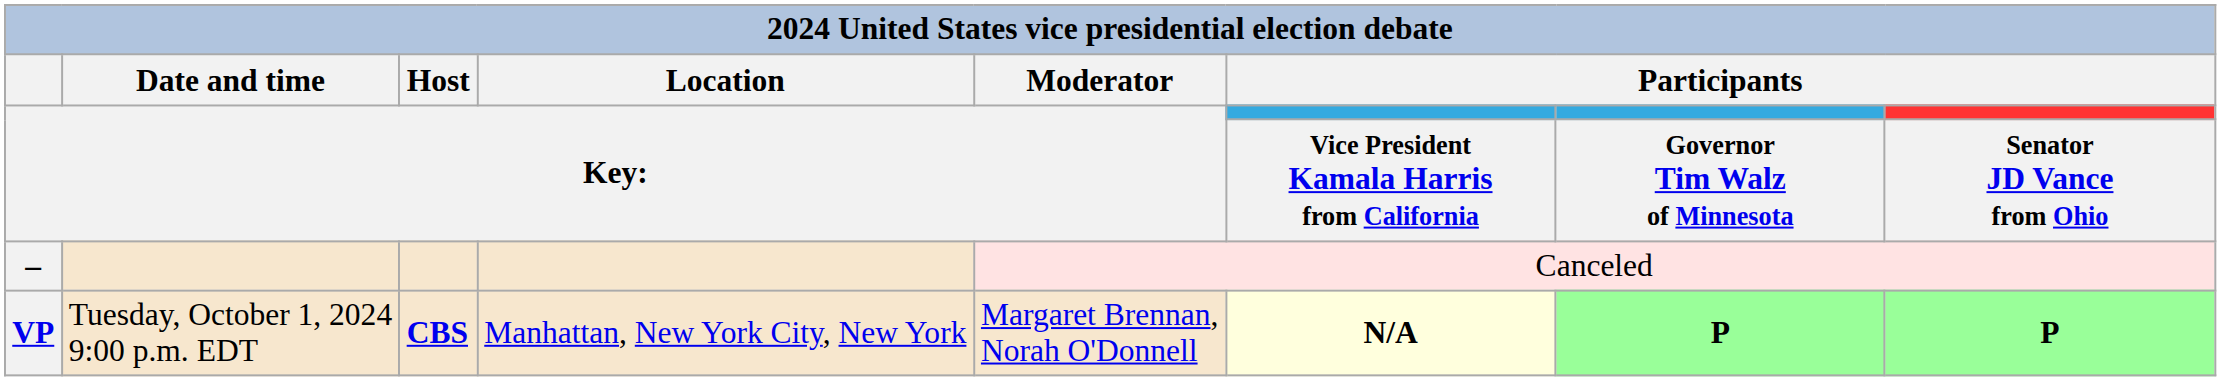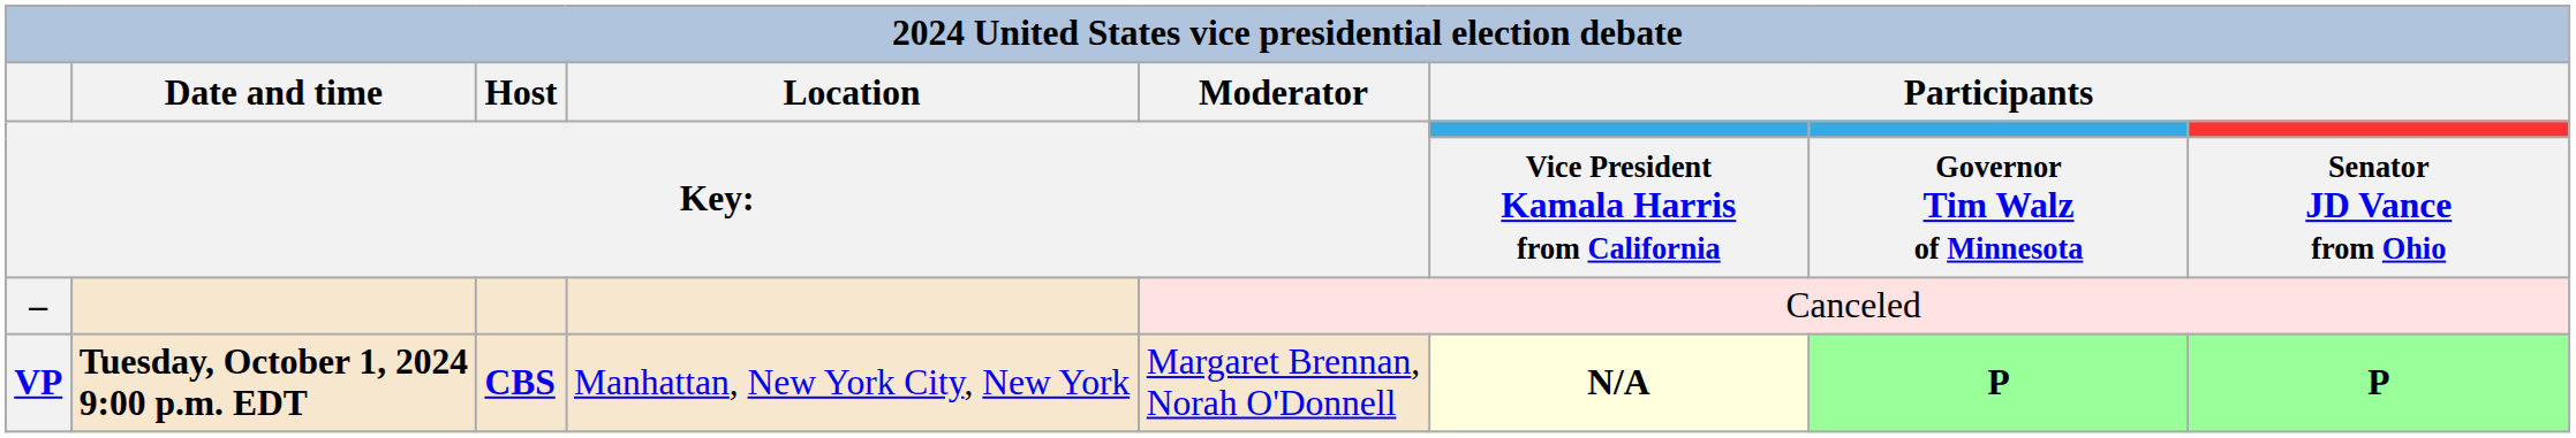VP | Date and time / Key:: normal -> bold
